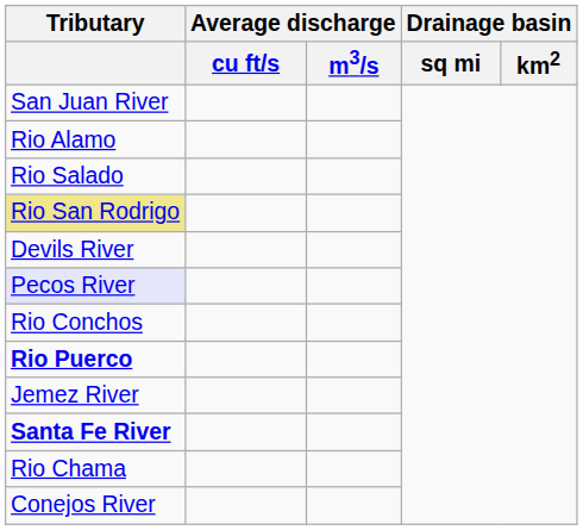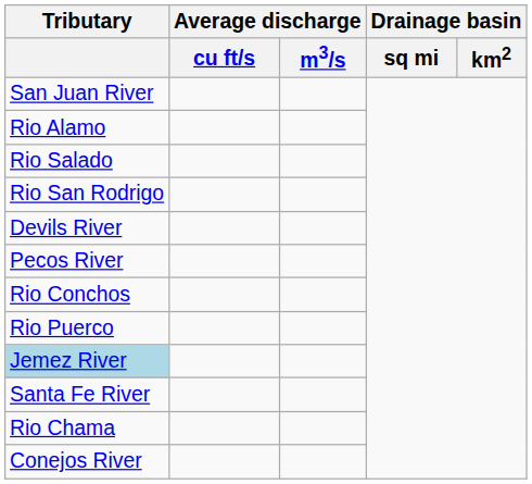Rio San Rodrigo | Tributary: khaki background -> no background
Pecos River | Tributary: lavender background -> no background
Rio Puerco | Tributary: bold -> normal
Jemez River | Tributary: no background -> lightblue background
Santa Fe River | Tributary: bold -> normal
